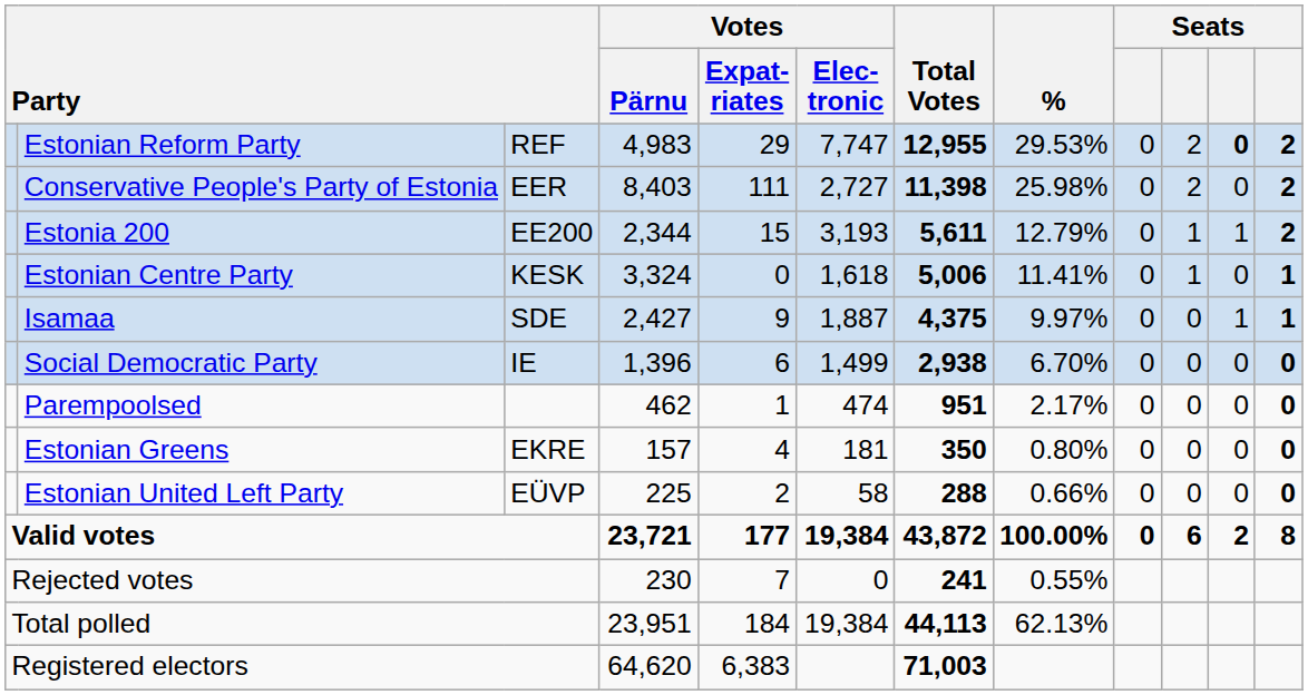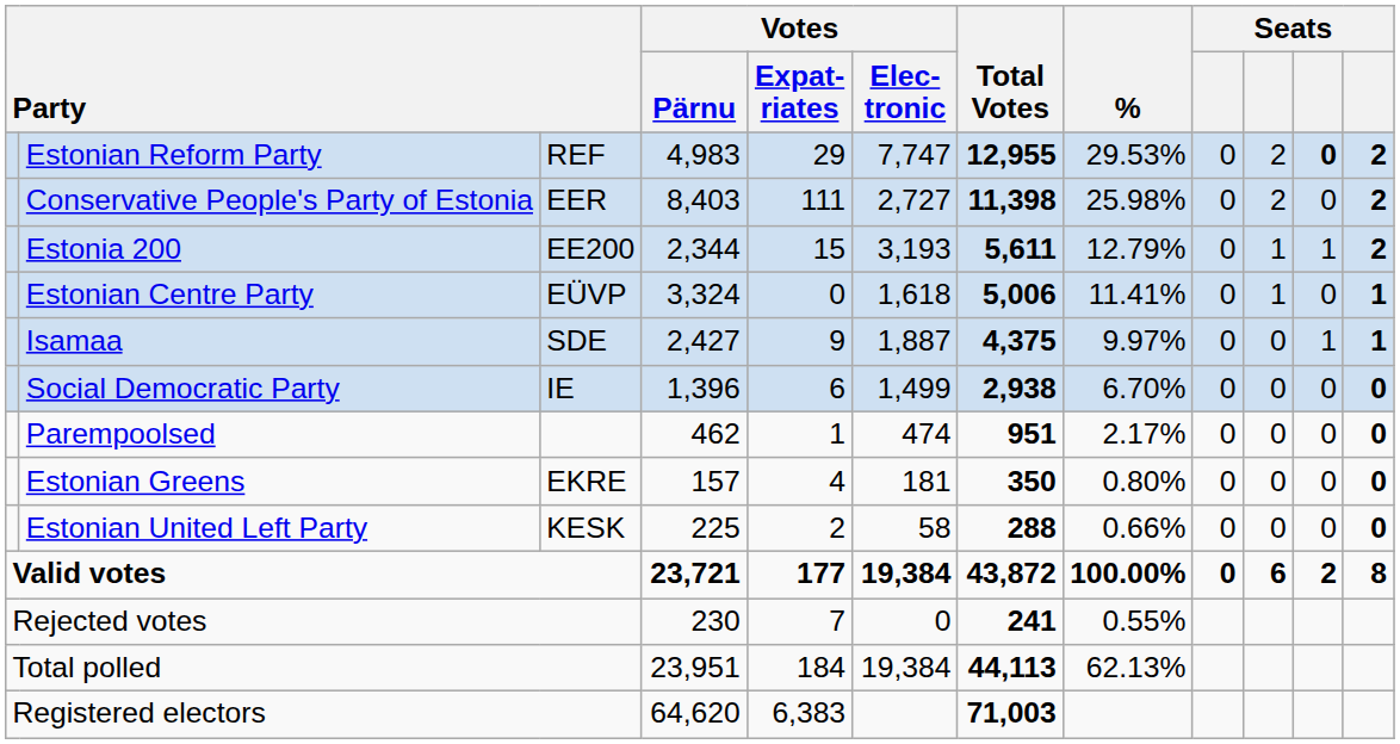Estonian Centre Party | column 3: KESK -> EÜVP
Estonian United Left Party | column 3: EÜVP -> KESK
